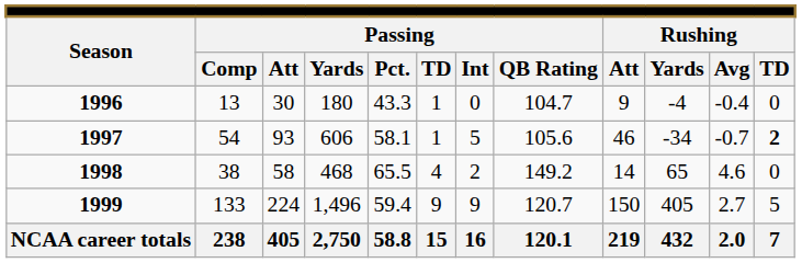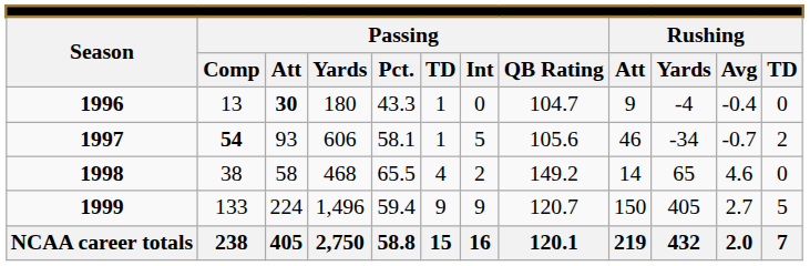1996 | column 3: normal -> bold
1997 | column 2: normal -> bold
1997 | column 12: bold -> normal
